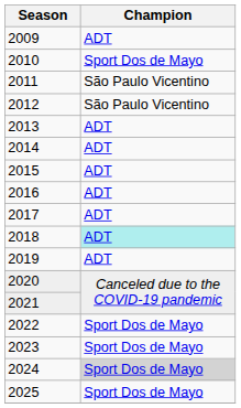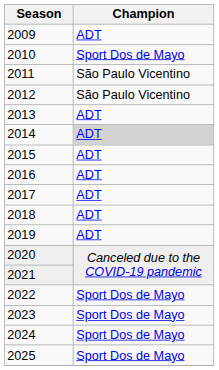2014 | Champion: no background -> lightgrey background
2018 | Champion: paleturquoise background -> no background
2024 | Champion: lightgrey background -> no background
